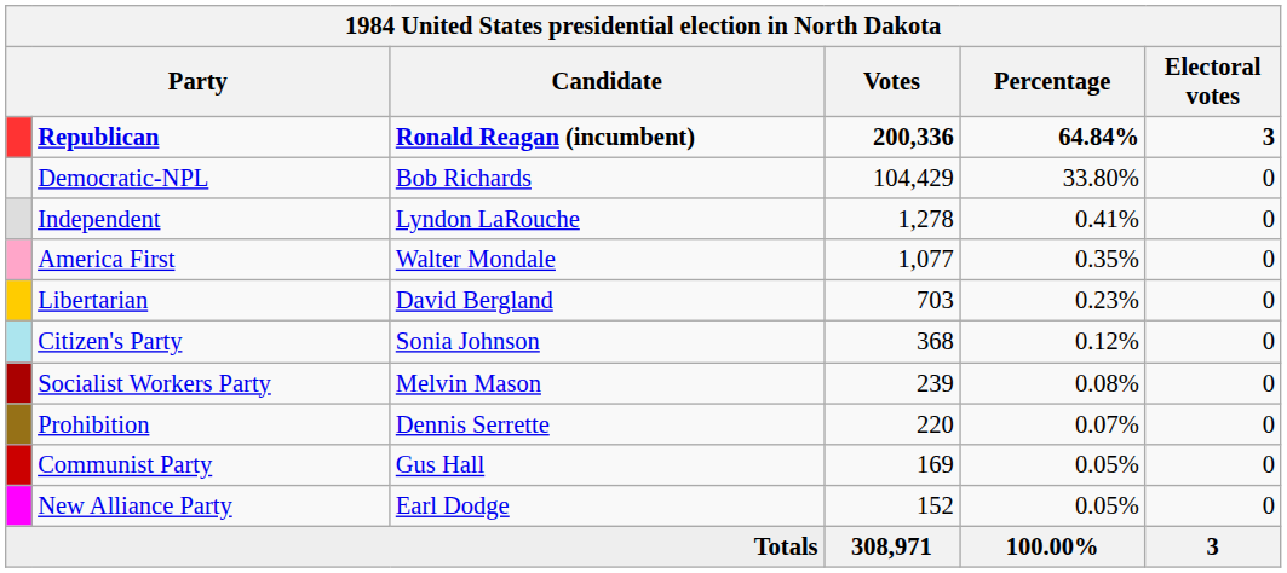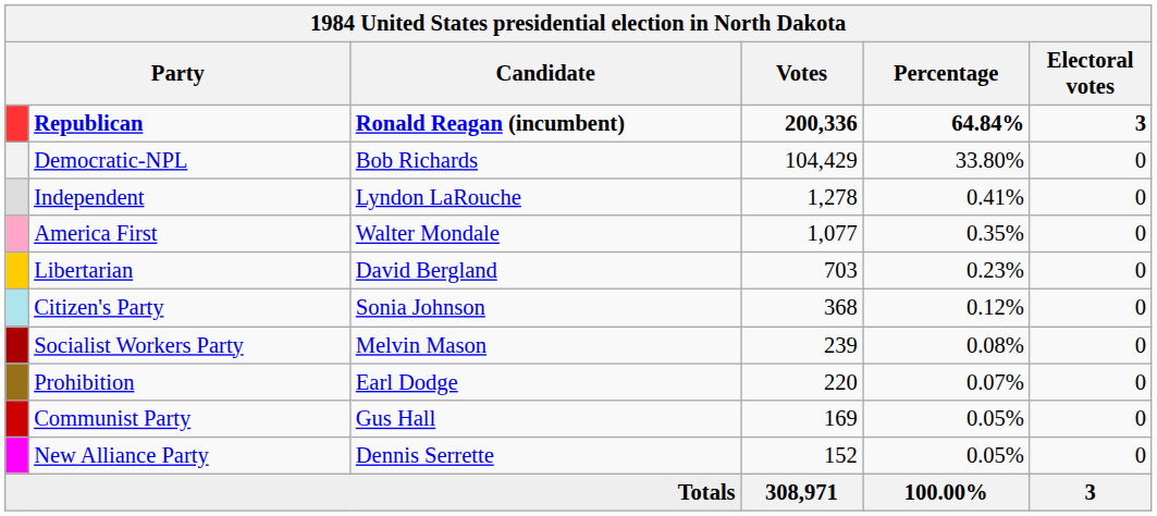Prohibition | Candidate: Dennis Serrette -> Earl Dodge
New Alliance Party | Candidate: Earl Dodge -> Dennis Serrette
